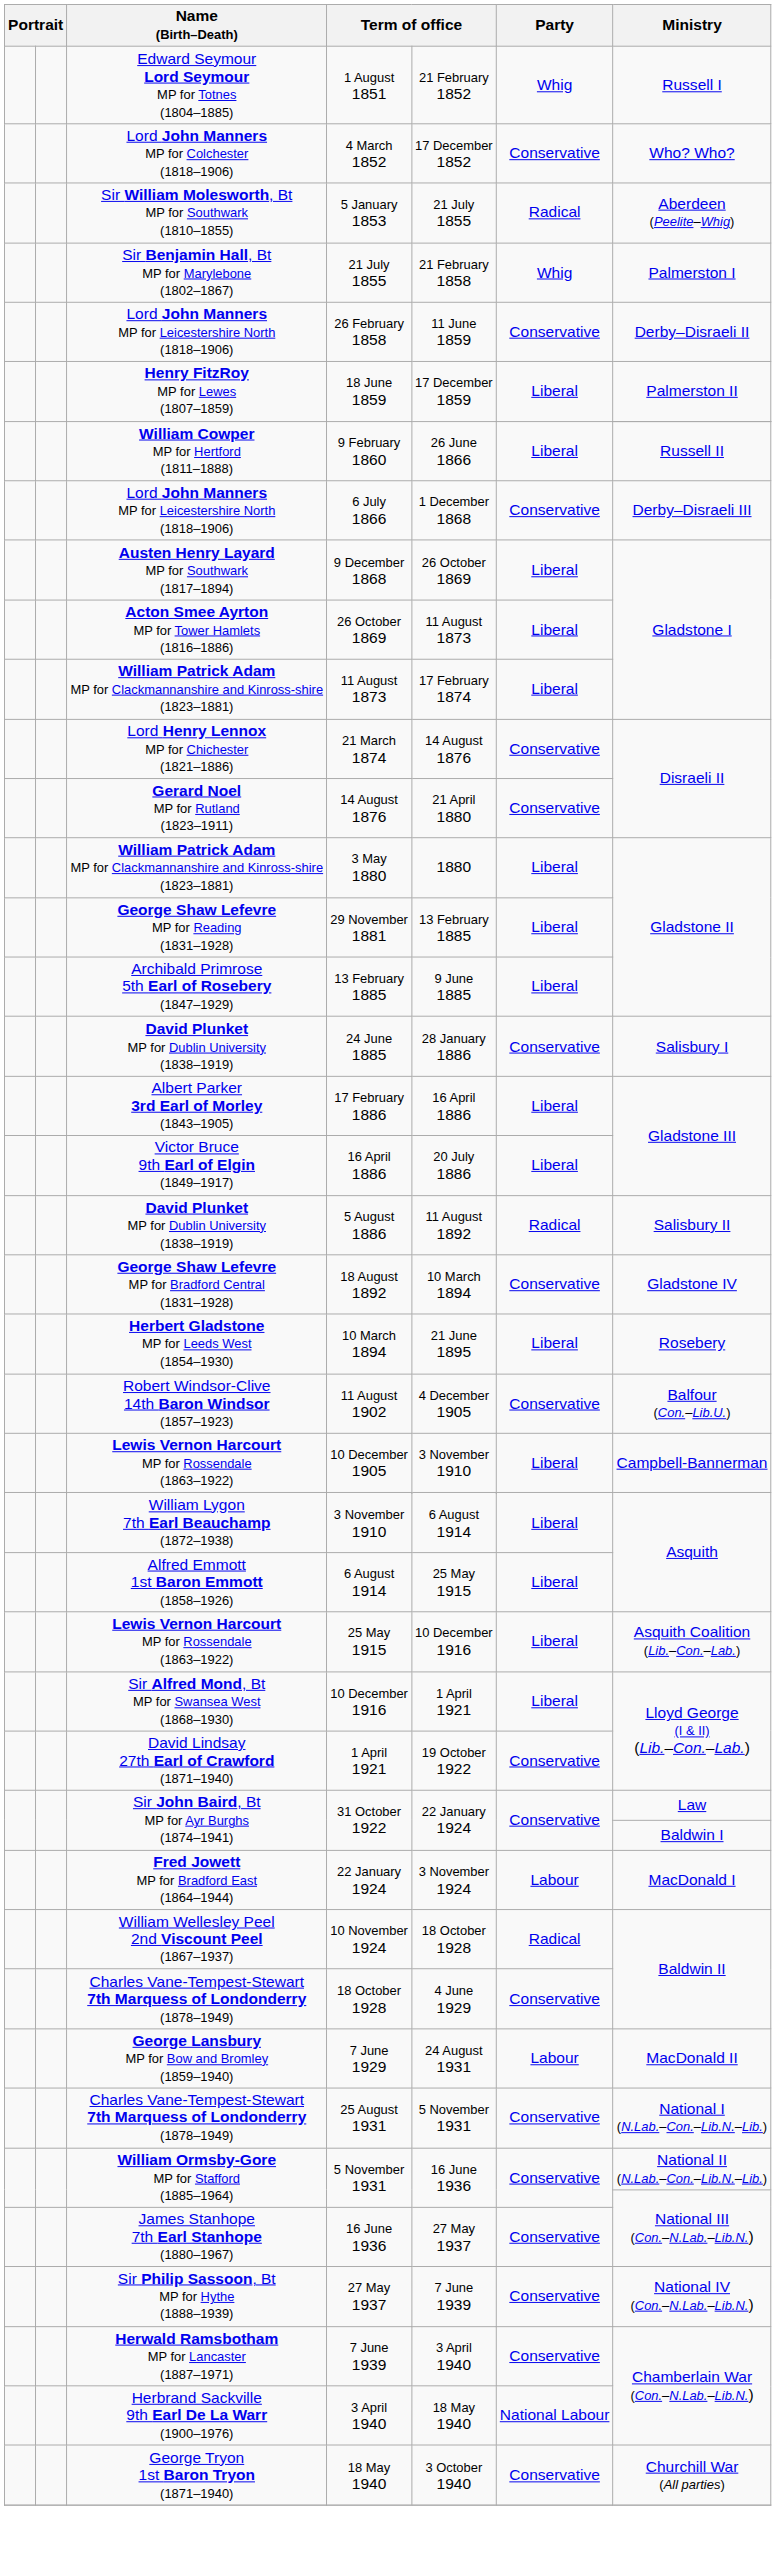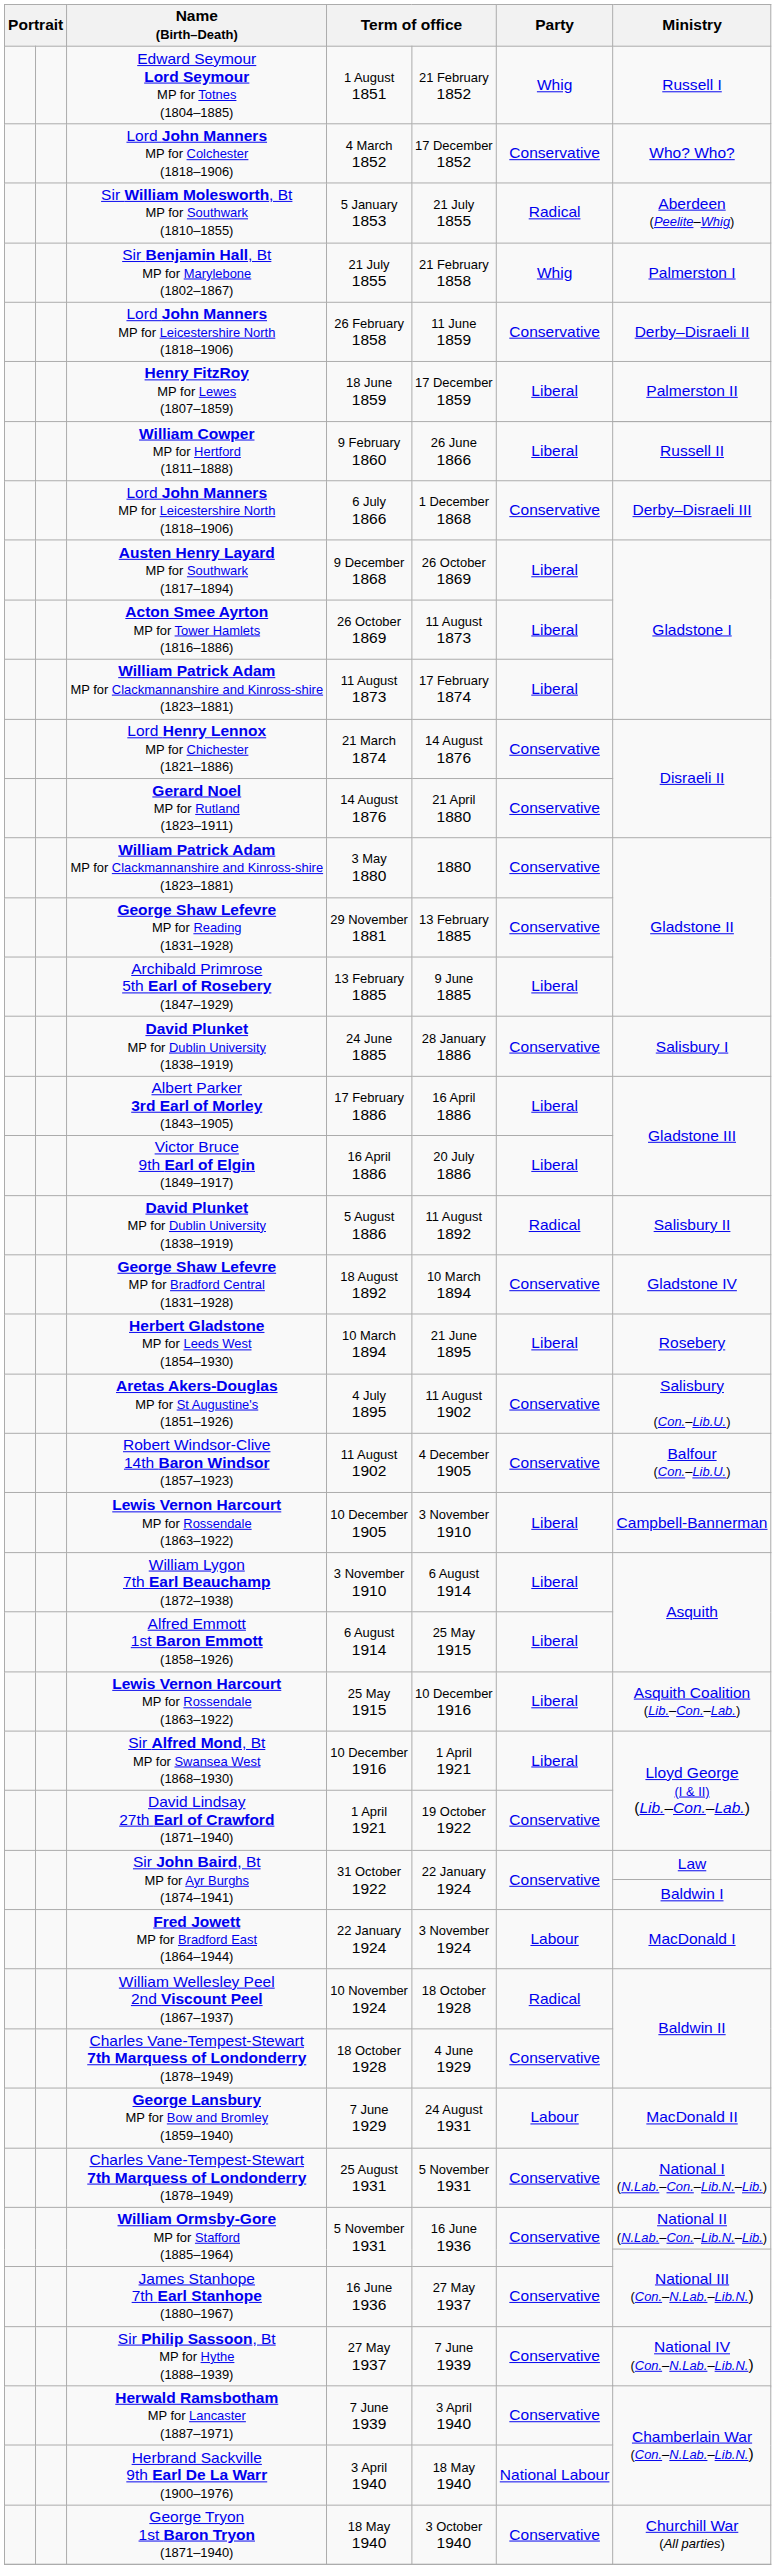3 May 1880 | Party: Liberal -> Conservative
29 November 1881 | Party: Liberal -> Conservative
+ row: Aretas Akers-Douglas MP for St Augustine's (1851–1926) | 4 July 1895 | 11 August 1902 | Conservative | Salisbury (Con.–Lib.U.)
